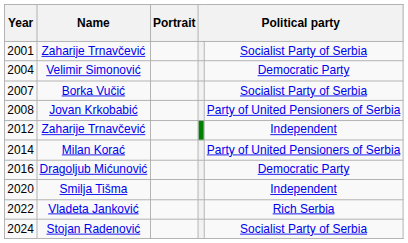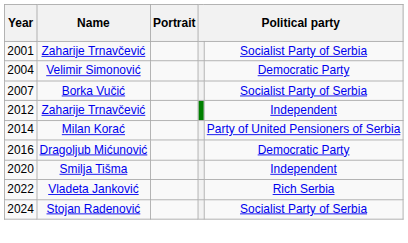- row: 2008 | Jovan Krkobabić | Party of United Pensioners of Serbia
